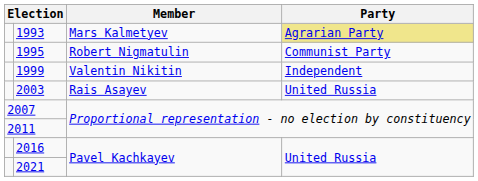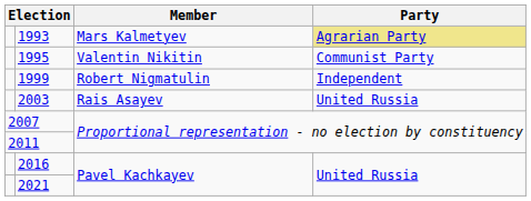1995 | Member: Robert Nigmatulin -> Valentin Nikitin
1999 | Member: Valentin Nikitin -> Robert Nigmatulin
